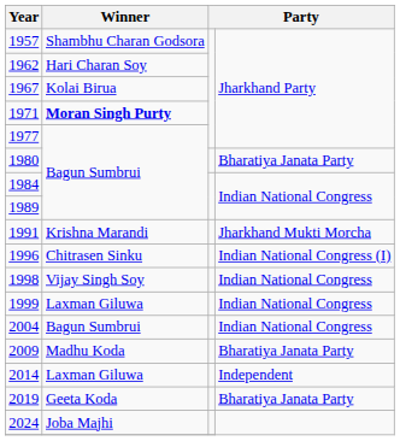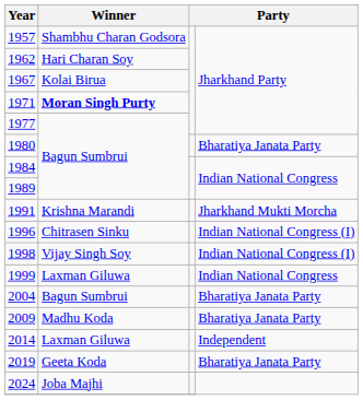1998 | column 4: Indian National Congress -> Indian National Congress (I)
2004 | column 4: Indian National Congress -> Bharatiya Janata Party
